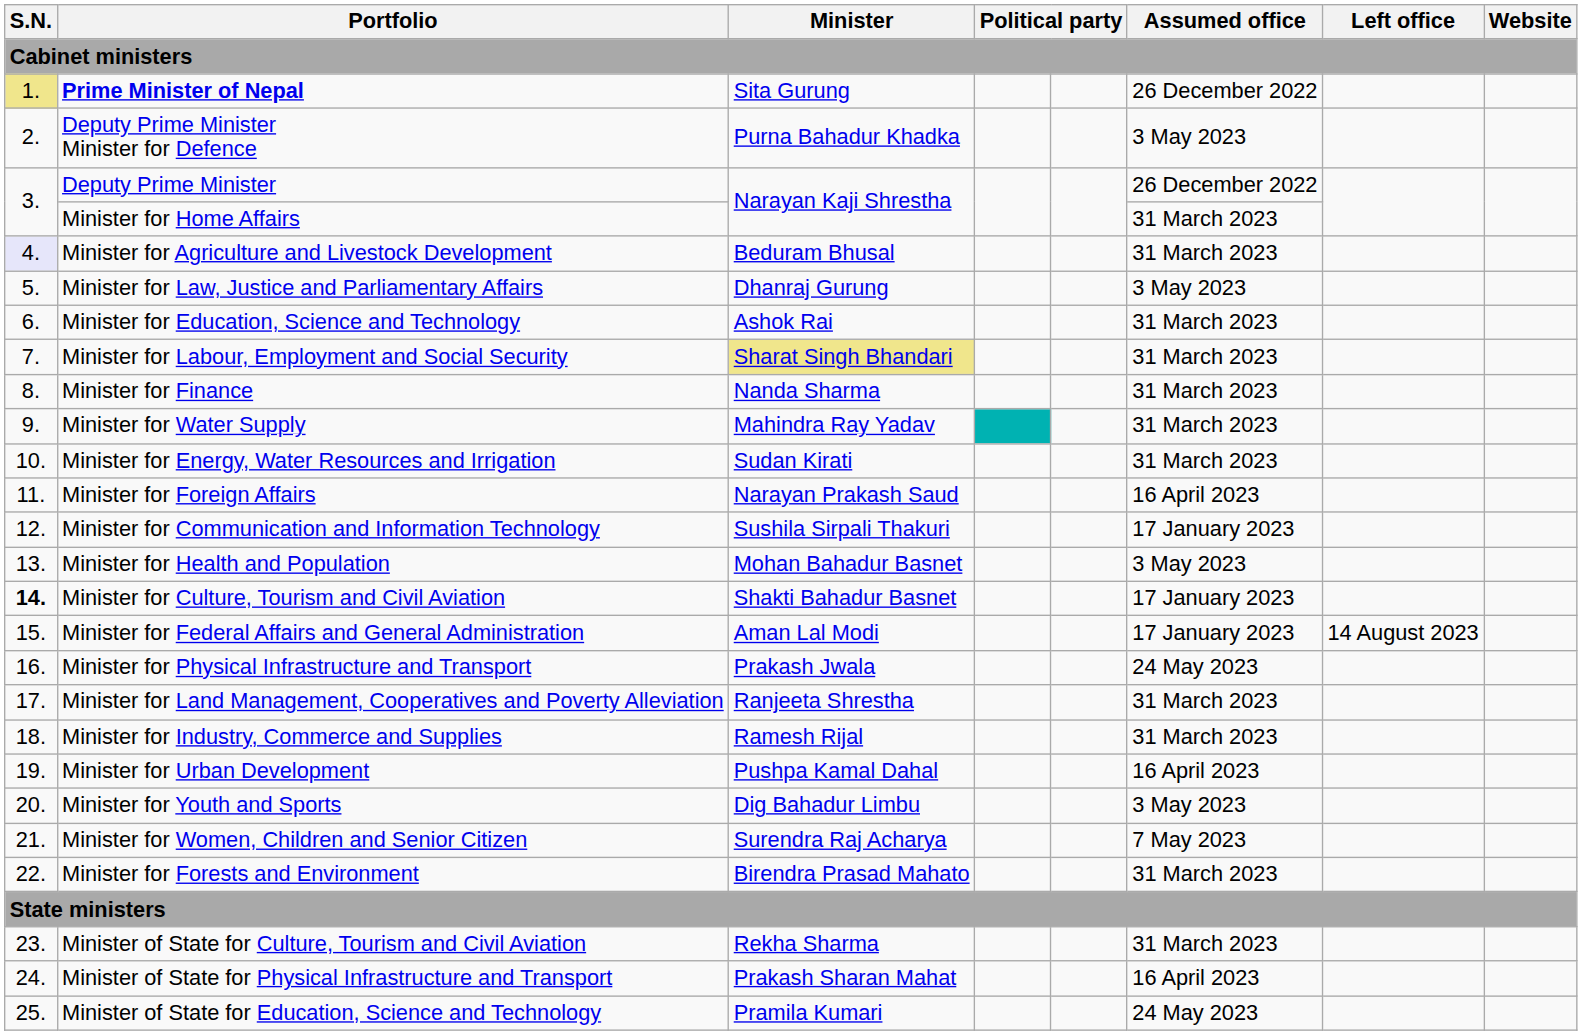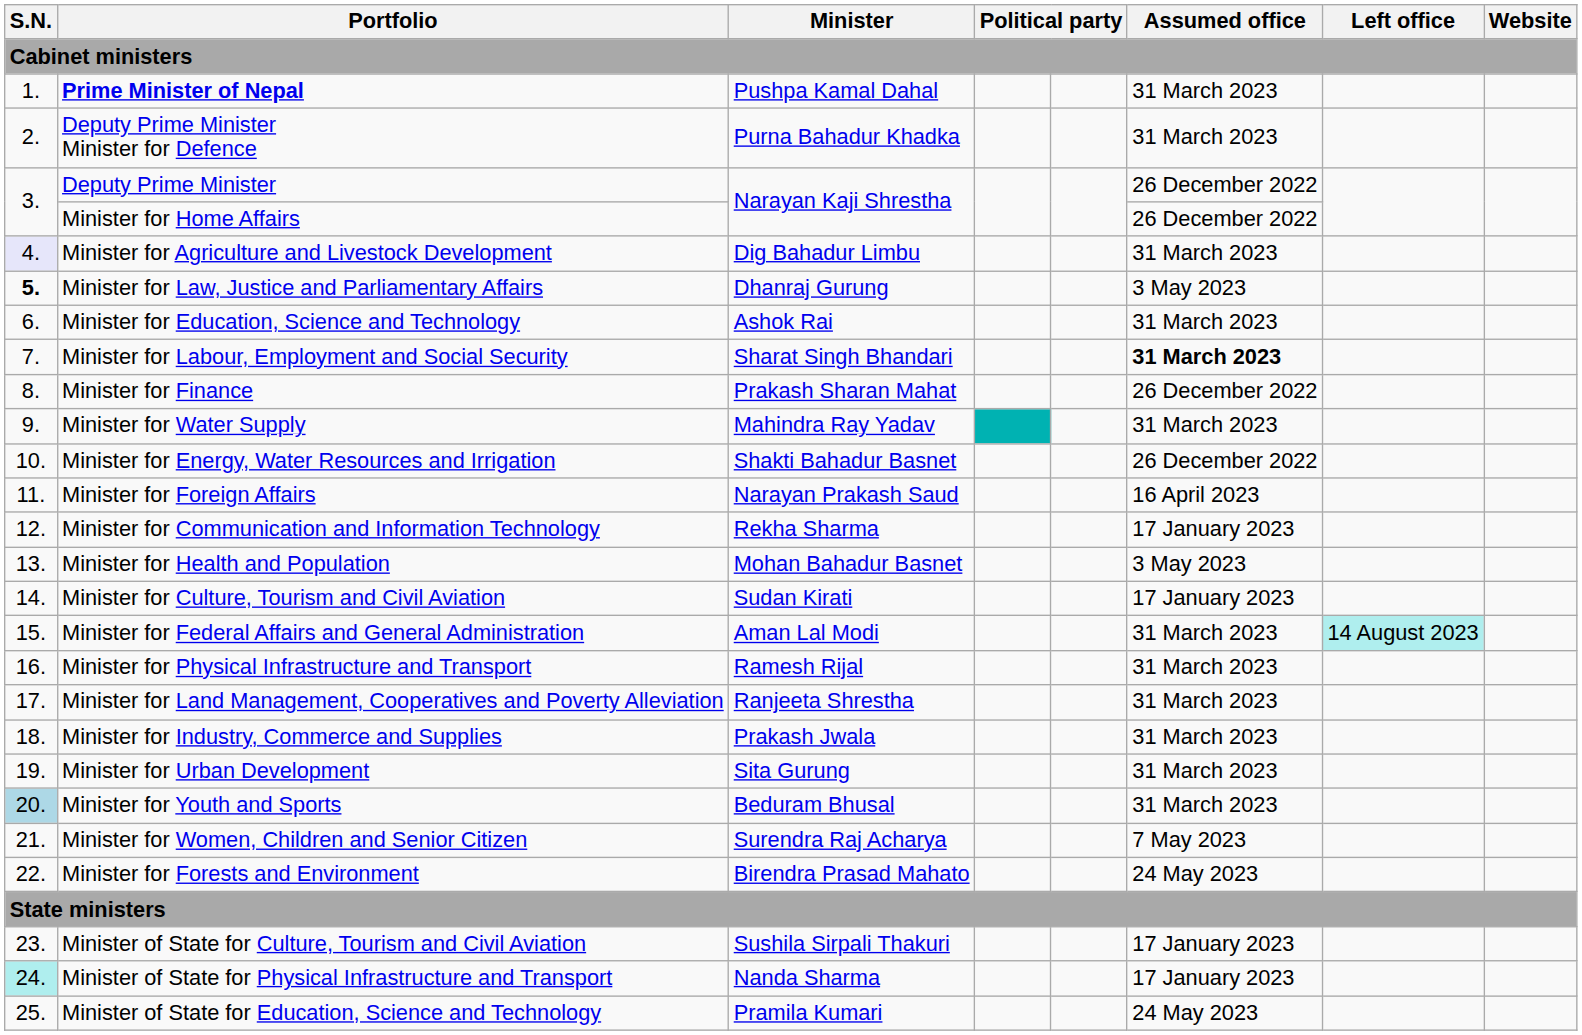Prime Minister of Nepal | S.N.: khaki background -> no background
Prime Minister of Nepal | Minister: Sita Gurung -> Pushpa Kamal Dahal
Prime Minister of Nepal | Assumed office: 26 December 2022 -> 31 March 2023
Deputy Prime Minister Minister for Defence | Assumed office: 3 May 2023 -> 31 March 2023
Minister for Home Affairs | Assumed office: 31 March 2023 -> 26 December 2022
Minister for Agriculture and Livestock Development | Minister: Beduram Bhusal -> Dig Bahadur Limbu
Minister for Law, Justice and Parliamentary Affairs | S.N.: normal -> bold
Minister for Labour, Employment and Social Security | Minister: khaki background -> no background
Minister for Labour, Employment and Social Security | Assumed office: normal -> bold
Minister for Finance | Minister: Nanda Sharma -> Prakash Sharan Mahat
Minister for Finance | Assumed office: 31 March 2023 -> 26 December 2022
Minister for Energy, Water Resources and Irrigation | Minister: Sudan Kirati -> Shakti Bahadur Basnet
Minister for Energy, Water Resources and Irrigation | Assumed office: 31 March 2023 -> 26 December 2022
Minister for Communication and Information Technology | Minister: Sushila Sirpali Thakuri -> Rekha Sharma
Minister for Culture, Tourism and Civil Aviation | S.N.: bold -> normal
Minister for Culture, Tourism and Civil Aviation | Minister: Shakti Bahadur Basnet -> Sudan Kirati
Minister for Federal Affairs and General Administration | Assumed office: 17 January 2023 -> 31 March 2023
Minister for Federal Affairs and General Administration | Left office: no background -> paleturquoise background
Minister for Physical Infrastructure and Transport | Minister: Prakash Jwala -> Ramesh Rijal
Minister for Physical Infrastructure and Transport | Assumed office: 24 May 2023 -> 31 March 2023
Minister for Industry, Commerce and Supplies | Minister: Ramesh Rijal -> Prakash Jwala
Minister for Urban Development | Minister: Pushpa Kamal Dahal -> Sita Gurung
Minister for Urban Development | Assumed office: 16 April 2023 -> 31 March 2023
Minister for Youth and Sports | S.N.: no background -> lightblue background
Minister for Youth and Sports | Minister: Dig Bahadur Limbu -> Beduram Bhusal
Minister for Youth and Sports | Assumed office: 3 May 2023 -> 31 March 2023
Minister for Forests and Environment | Assumed office: 31 March 2023 -> 24 May 2023
Minister of State for Culture, Tourism and Civil Aviation | Minister: Rekha Sharma -> Sushila Sirpali Thakuri
Minister of State for Culture, Tourism and Civil Aviation | Assumed office: 31 March 2023 -> 17 January 2023
Minister of State for Physical Infrastructure and Transport | S.N.: no background -> paleturquoise background
Minister of State for Physical Infrastructure and Transport | Minister: Prakash Sharan Mahat -> Nanda Sharma
Minister of State for Physical Infrastructure and Transport | Assumed office: 16 April 2023 -> 17 January 2023
